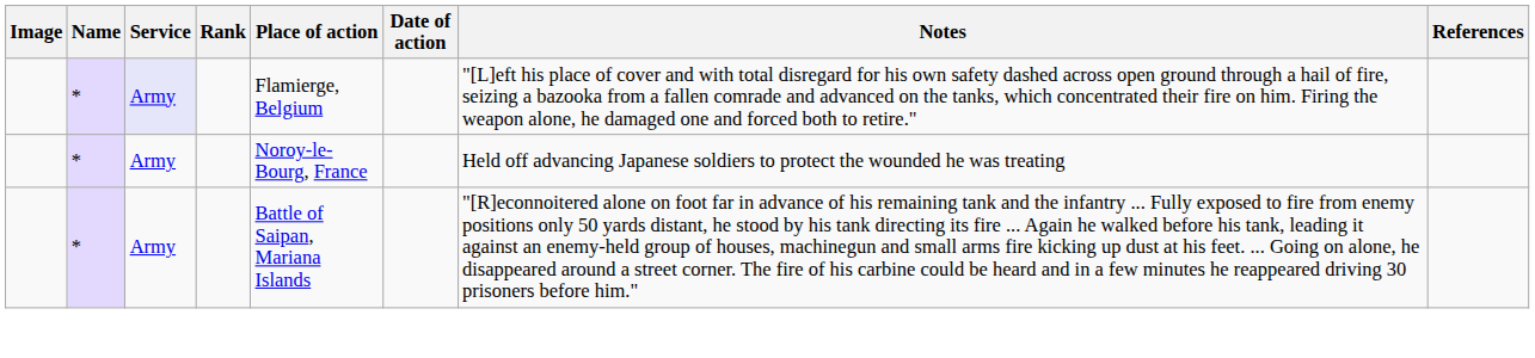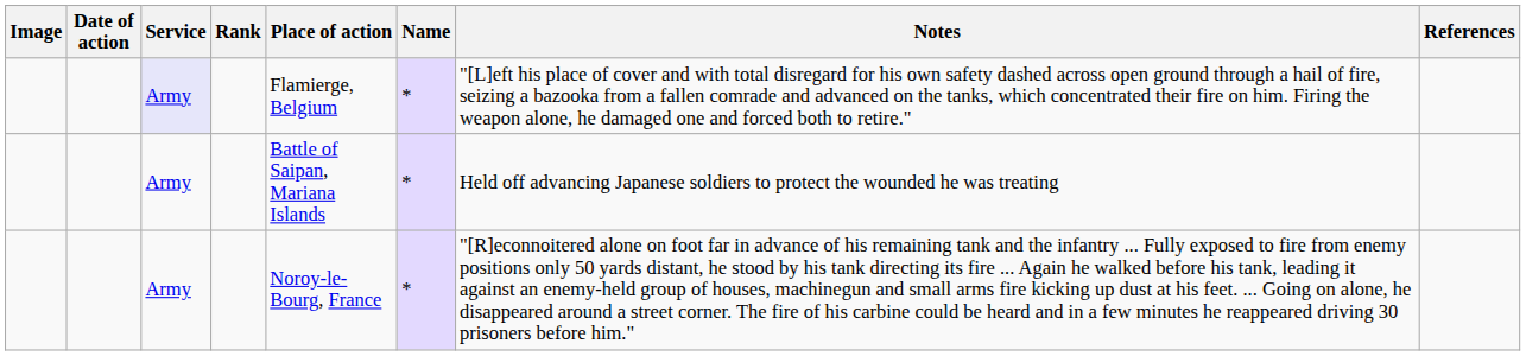columns swapped: Name <-> Date of action
row 3 | Place of action: Noroy-le-Bourg, France -> Battle of Saipan, Mariana Islands
row 4 | Place of action: Battle of Saipan, Mariana Islands -> Noroy-le-Bourg, France
